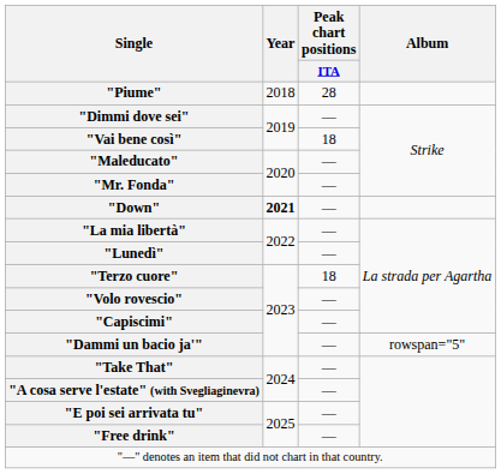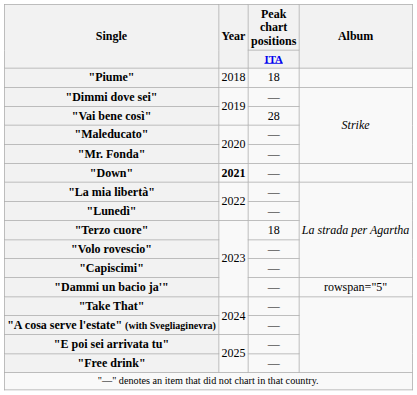"Piume" | Peak chart positions / ITA: 28 -> 18
"Vai bene così" | Peak chart positions / ITA: 18 -> 28
